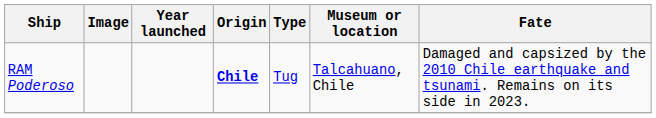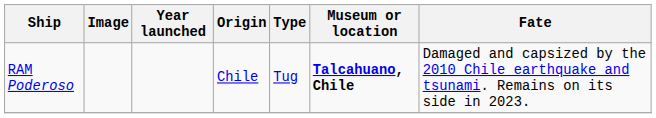RAM Poderoso | Origin: bold -> normal
RAM Poderoso | Museum or location: normal -> bold
